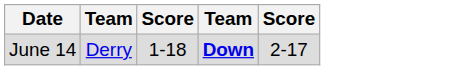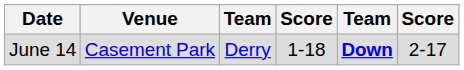+ column: Venue | Casement Park
